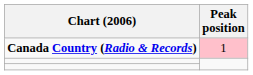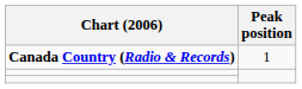row 2 | Peak position: pink background -> no background
